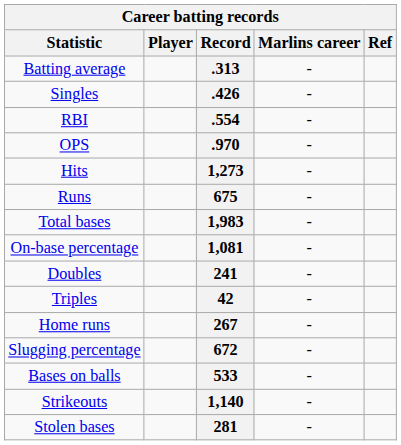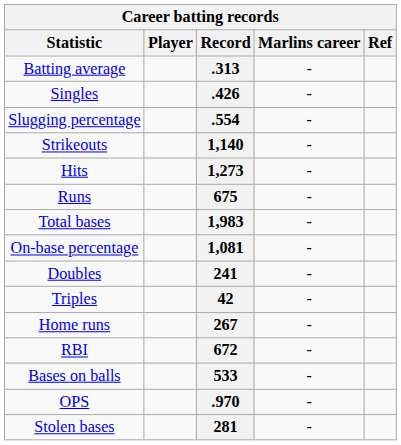.554 | Statistic: RBI -> Slugging percentage
rows swapped: .970 <-> 1,140
672 | Statistic: Slugging percentage -> RBI
